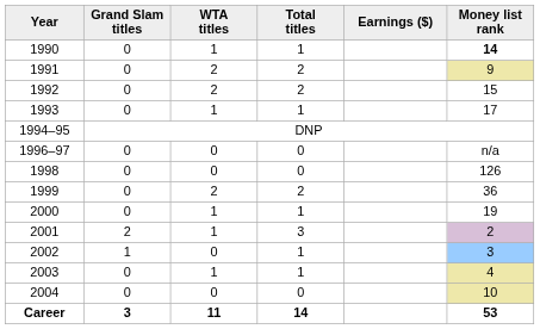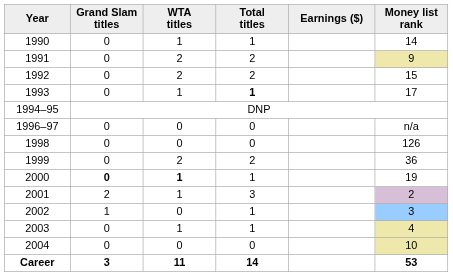1990 | column 6: bold -> normal
1993 | column 4: normal -> bold
2000 | column 2: normal -> bold
2000 | column 3: normal -> bold
